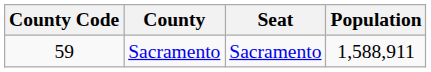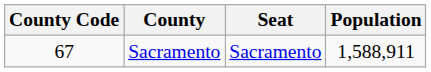row 2 | County Code: 59 -> 67
